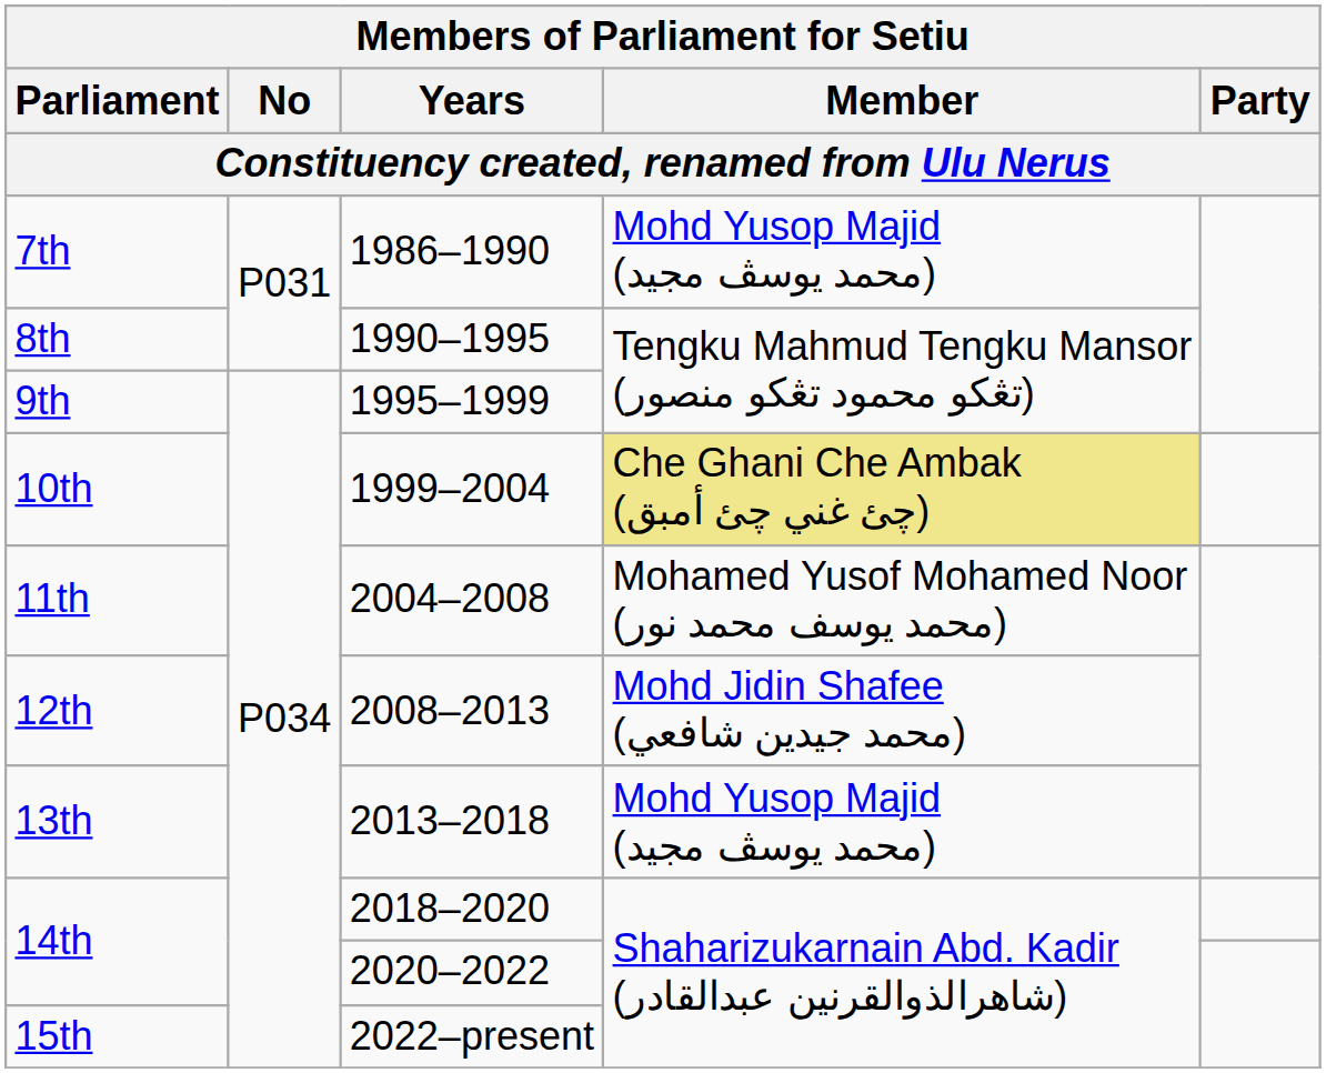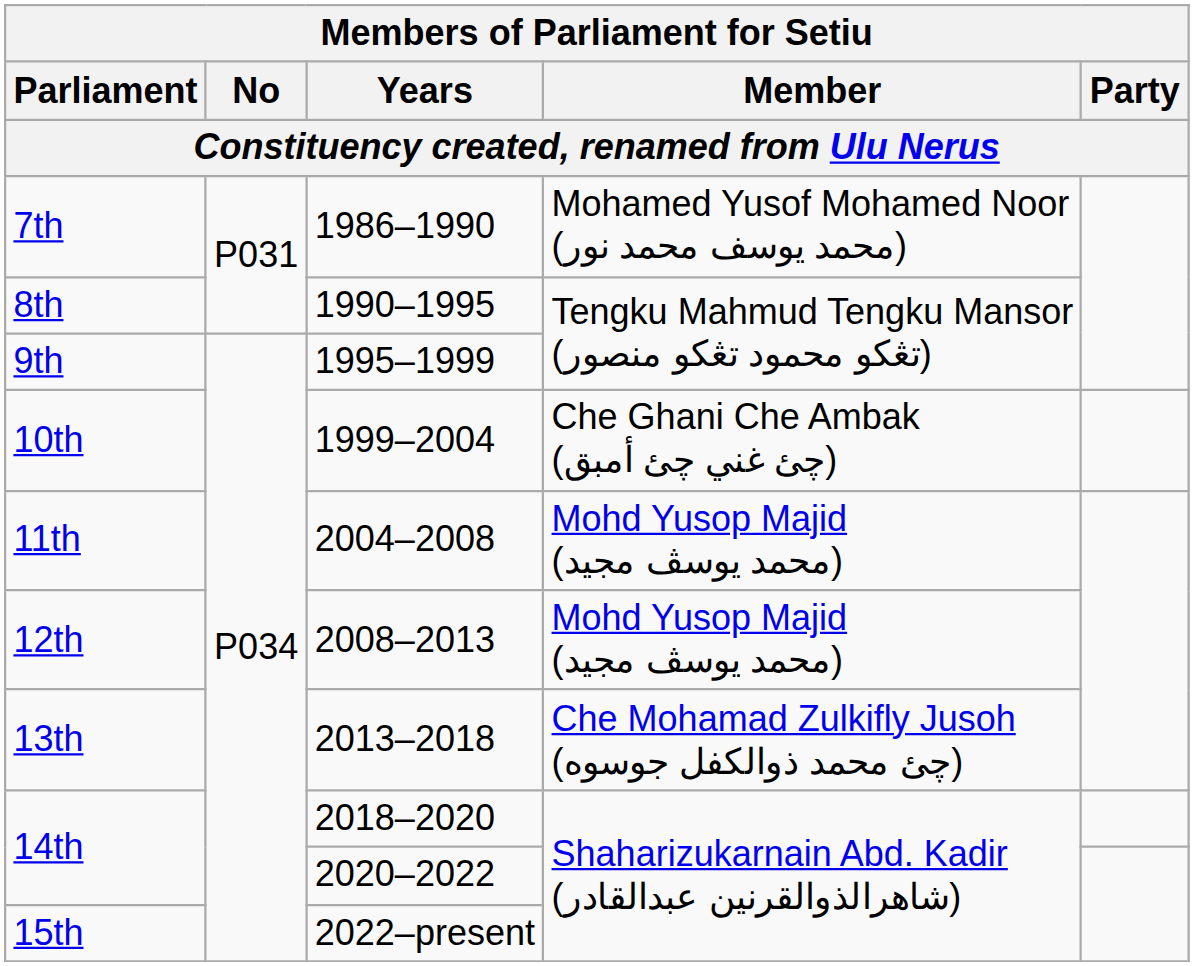7th | Member: Mohd Yusop Majid (محمد يوسڤ مجيد) -> Mohamed Yusof Mohamed Noor (محمد يوسف محمد نور)
10th | Member: khaki background -> no background
11th | Member: Mohamed Yusof Mohamed Noor (محمد يوسف محمد نور) -> Mohd Yusop Majid (محمد يوسڤ مجيد)
12th | Member: Mohd Jidin Shafee (محمد جيدين شافعي) -> Mohd Yusop Majid (محمد يوسڤ مجيد)
13th | Member: Mohd Yusop Majid (محمد يوسڤ مجيد) -> Che Mohamad Zulkifly Jusoh (چئ محمد ذوالكفل جوسوه)
